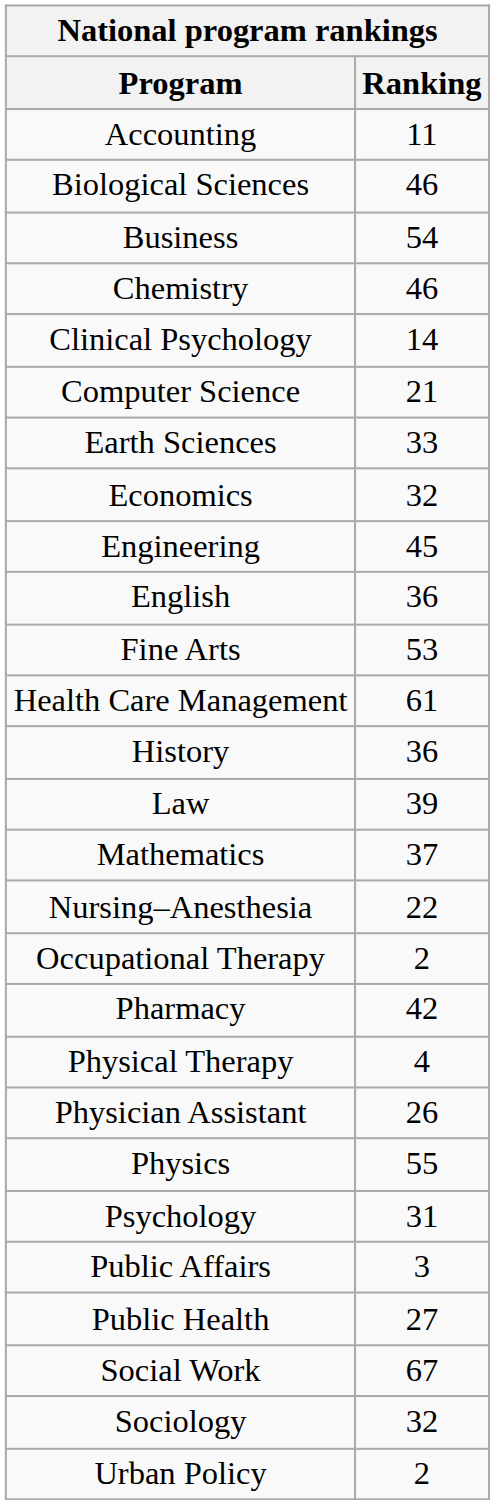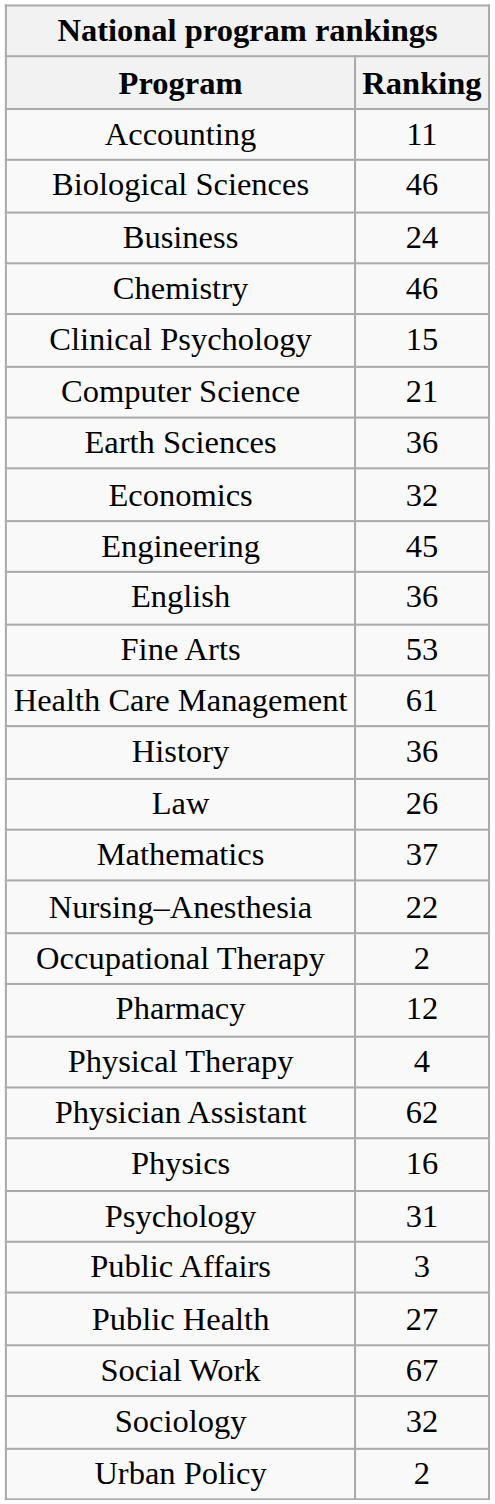Business | Ranking: 54 -> 24
Clinical Psychology | Ranking: 14 -> 15
Earth Sciences | Ranking: 33 -> 36
Law | Ranking: 39 -> 26
Pharmacy | Ranking: 42 -> 12
Physician Assistant | Ranking: 26 -> 62
Physics | Ranking: 55 -> 16
